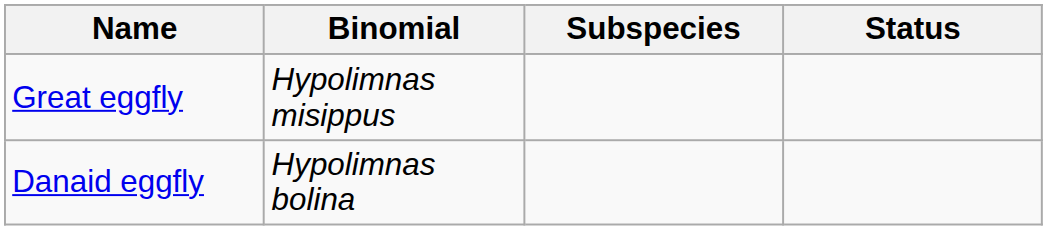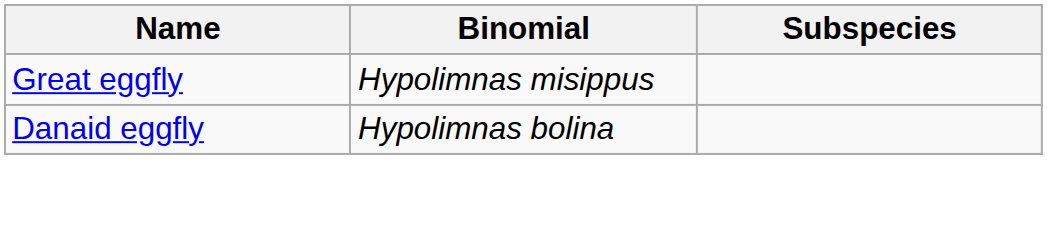- column: Status
